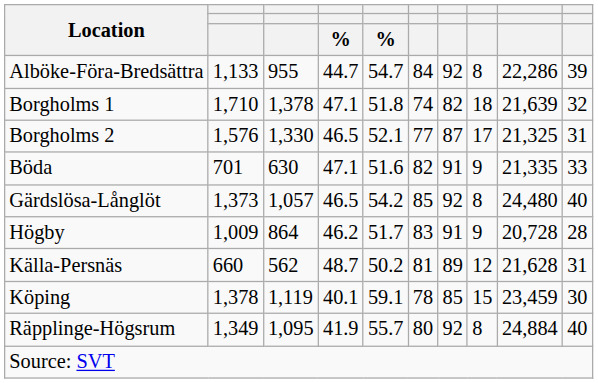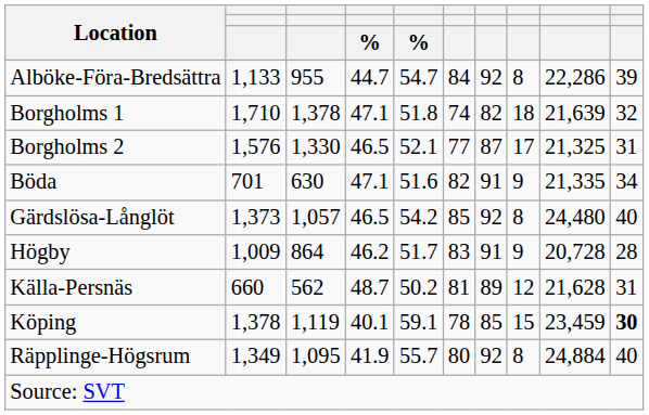Böda | column 10: 33 -> 34
Köping | column 10: normal -> bold
